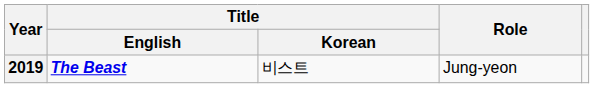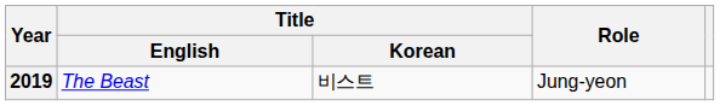2019 | Title / English: bold -> normal
